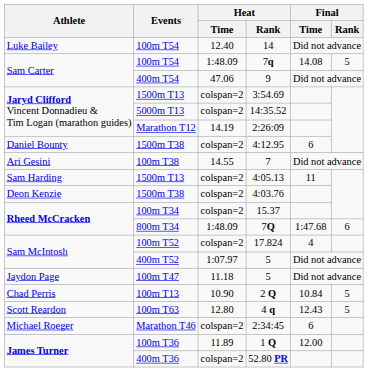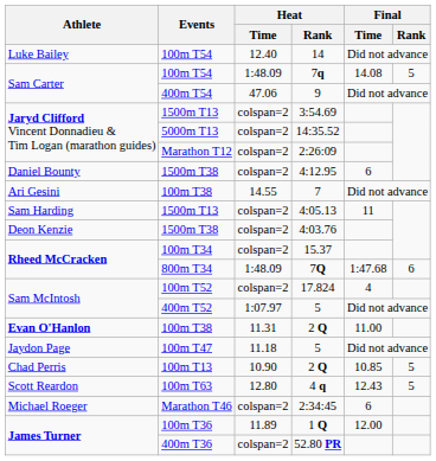2:26:09 | Heat / Time: 14.19 -> colspan=2
+ row: Evan O'Hanlon | 100m T38 | 11.31 | 2 Q | 11.00
100m T13 / 2 Q | Final / Time: 10.84 -> 10.85
